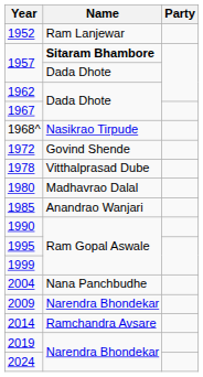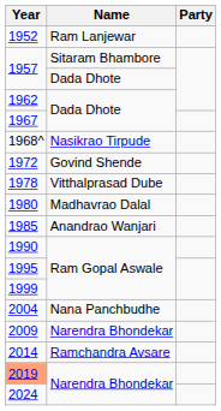1957 / Sitaram Bhambore | Name: bold -> normal
2019 | Year: no background -> lightsalmon background
